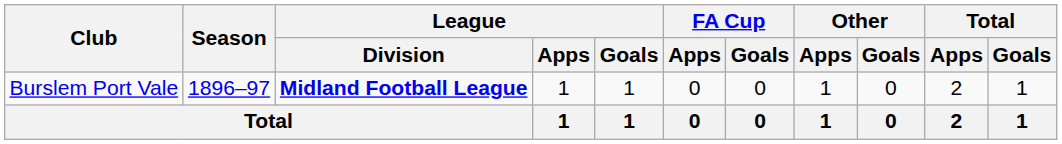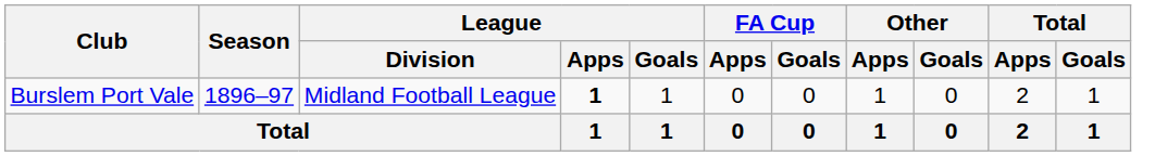Burslem Port Vale | League / Division: bold -> normal
Burslem Port Vale | League / Apps: normal -> bold
